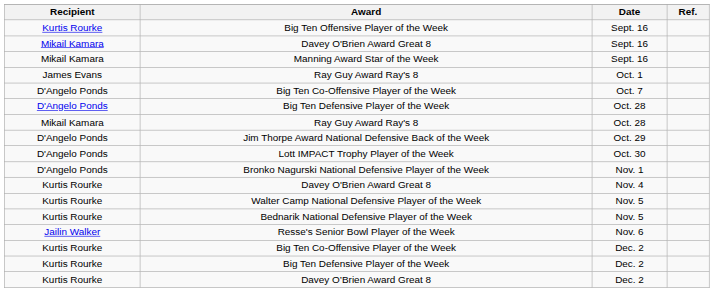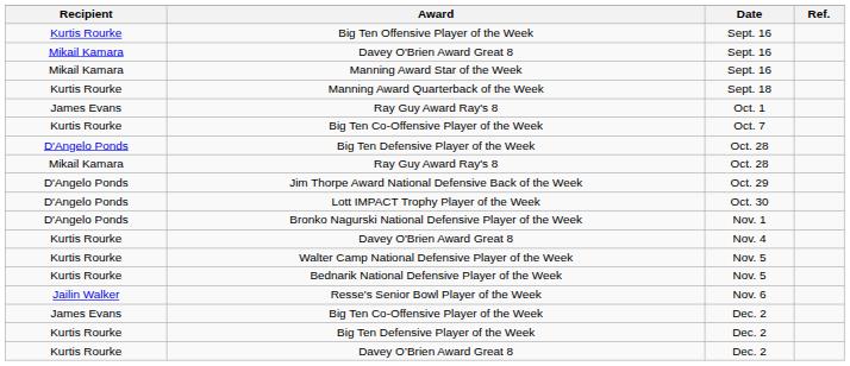+ row: Kurtis Rourke | Manning Award Quarterback of the Week | Sept. 18
Big Ten Co-Offensive Player of the Week / Oct. 7 | Recipient: D'Angelo Ponds -> Kurtis Rourke
Big Ten Co-Offensive Player of the Week / Dec. 2 | Recipient: Kurtis Rourke -> James Evans
